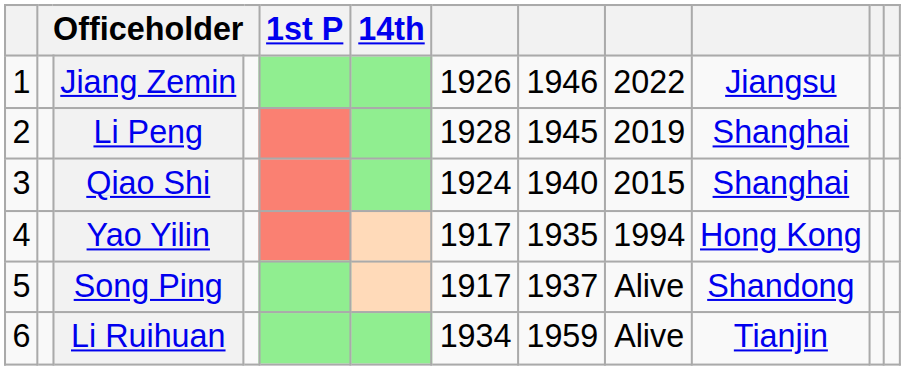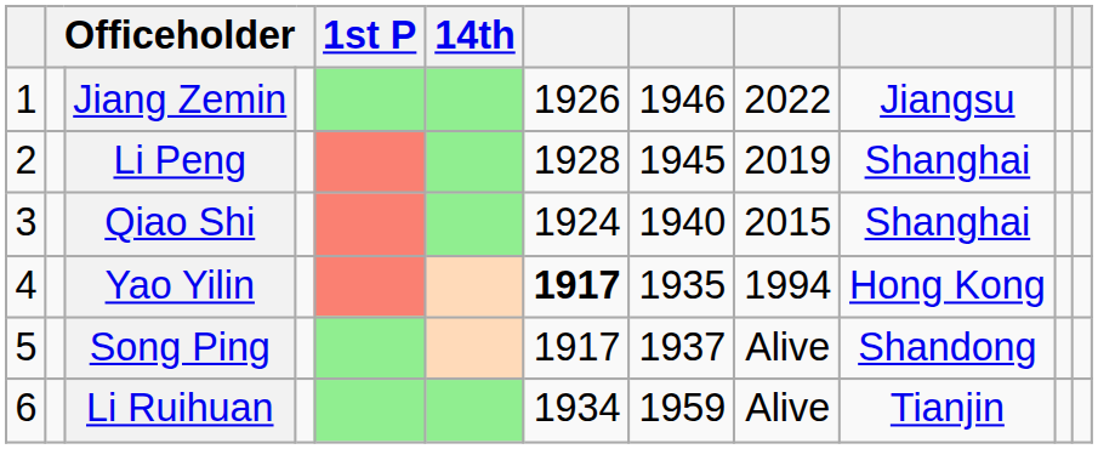Yao Yilin | column 7: normal -> bold
